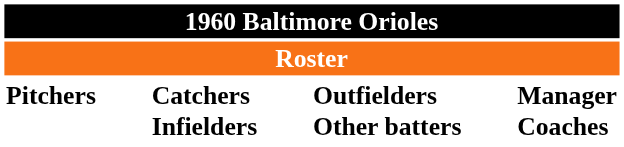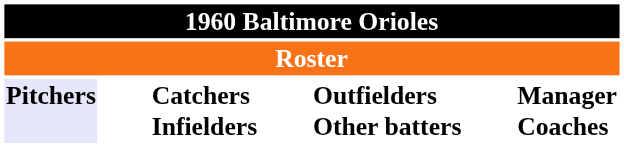Pitchers | column 1: no background -> lavender background
